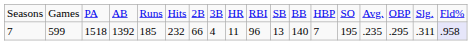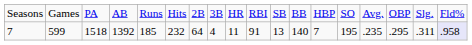row 2 | column 7: 66 -> 64
row 2 | column 10: 96 -> 91
